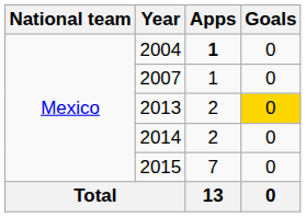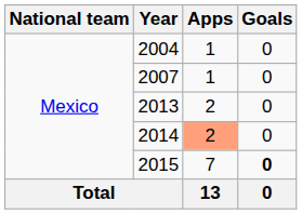2004 | Apps: bold -> normal
2013 | Goals: gold background -> no background
2014 | Apps: no background -> lightsalmon background
2015 | Goals: normal -> bold
